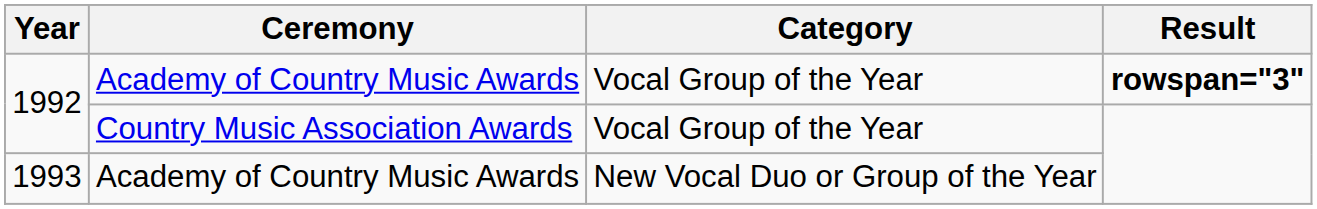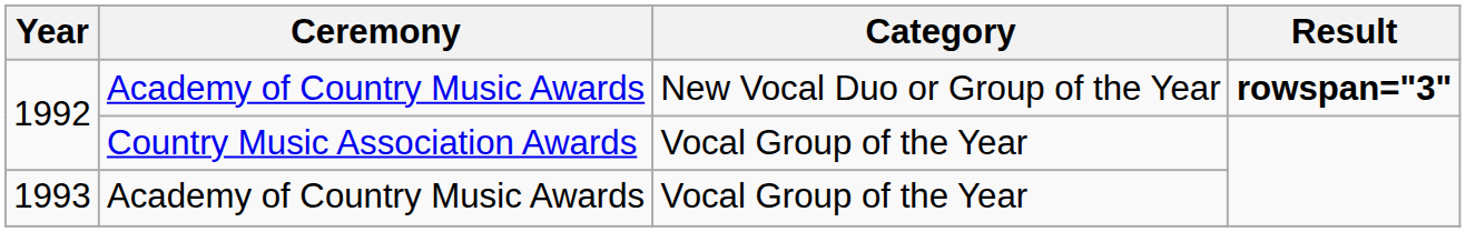1992 / Academy of Country Music Awards | Category: Vocal Group of the Year -> New Vocal Duo or Group of the Year
1993 | Category: New Vocal Duo or Group of the Year -> Vocal Group of the Year
